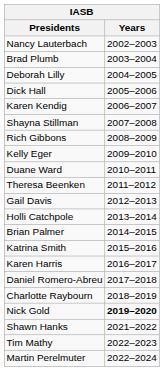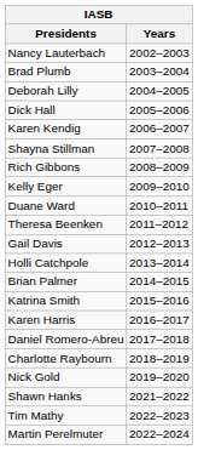Nick Gold | Years: bold -> normal
